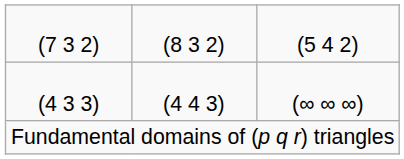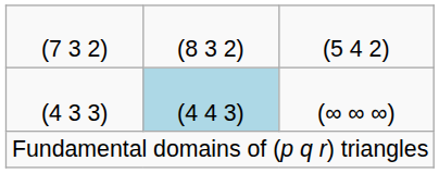(4 3 3) | column 2: no background -> lightblue background
